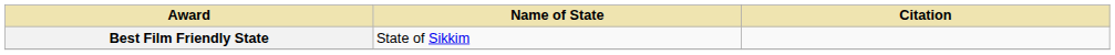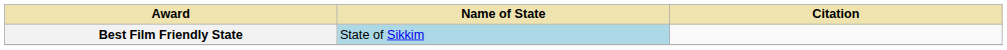Best Film Friendly State | Name of State: no background -> lightblue background
